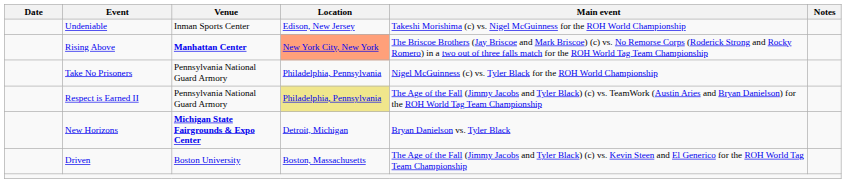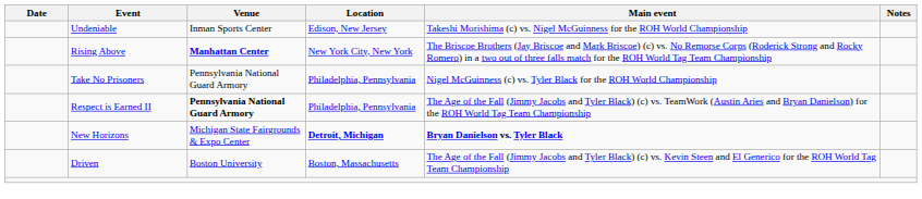Rising Above | Location: lightsalmon background -> no background
Respect is Earned II | Venue: normal -> bold
Respect is Earned II | Location: khaki background -> no background
New Horizons | Venue: bold -> normal
New Horizons | Location: normal -> bold
New Horizons | Main event: normal -> bold
